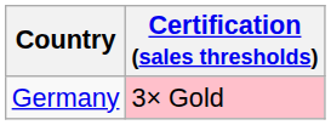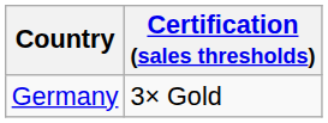Germany | Certification (sales thresholds): pink background -> no background
